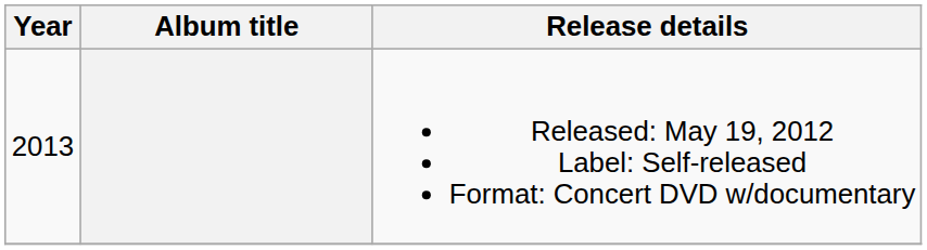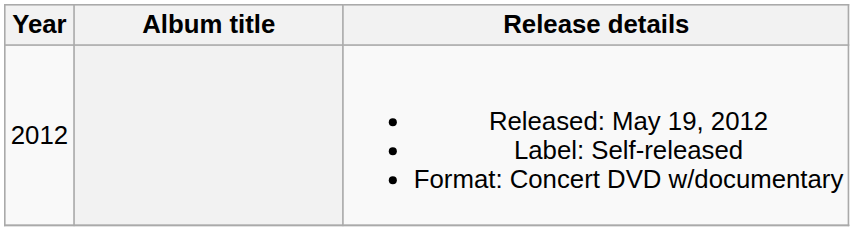row 2 | Year: 2013 -> 2012
